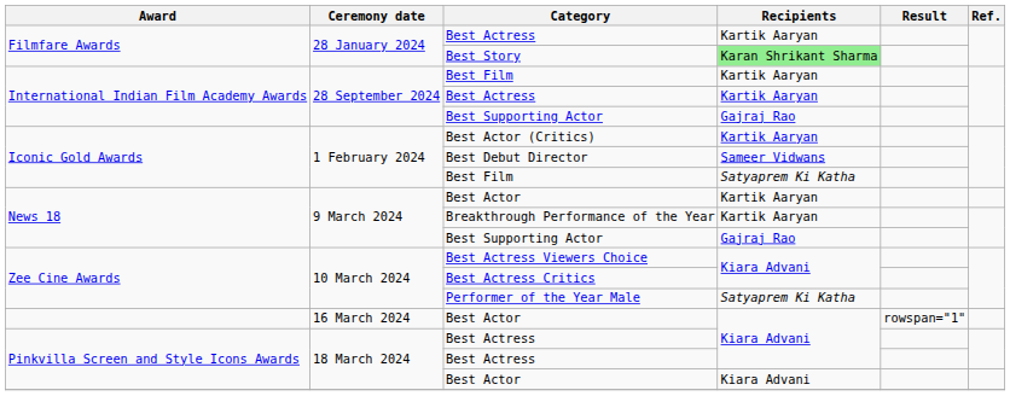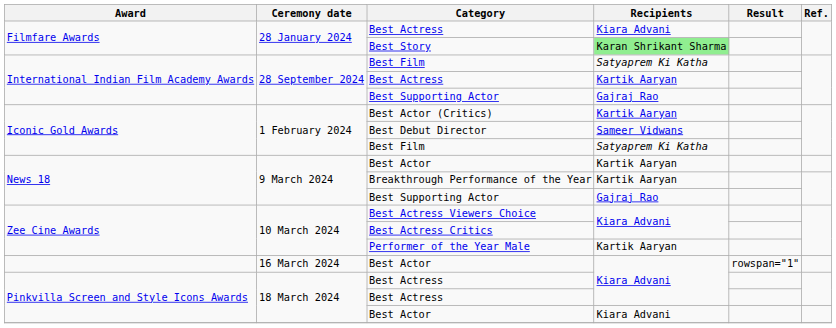Filmfare Awards / Best Actress | Recipients: Kartik Aaryan -> Kiara Advani
International Indian Film Academy Awards / Best Film | Recipients: Kartik Aaryan -> Satyaprem Ki Katha
Performer of the Year Male | Recipients: Satyaprem Ki Katha -> Kartik Aaryan
